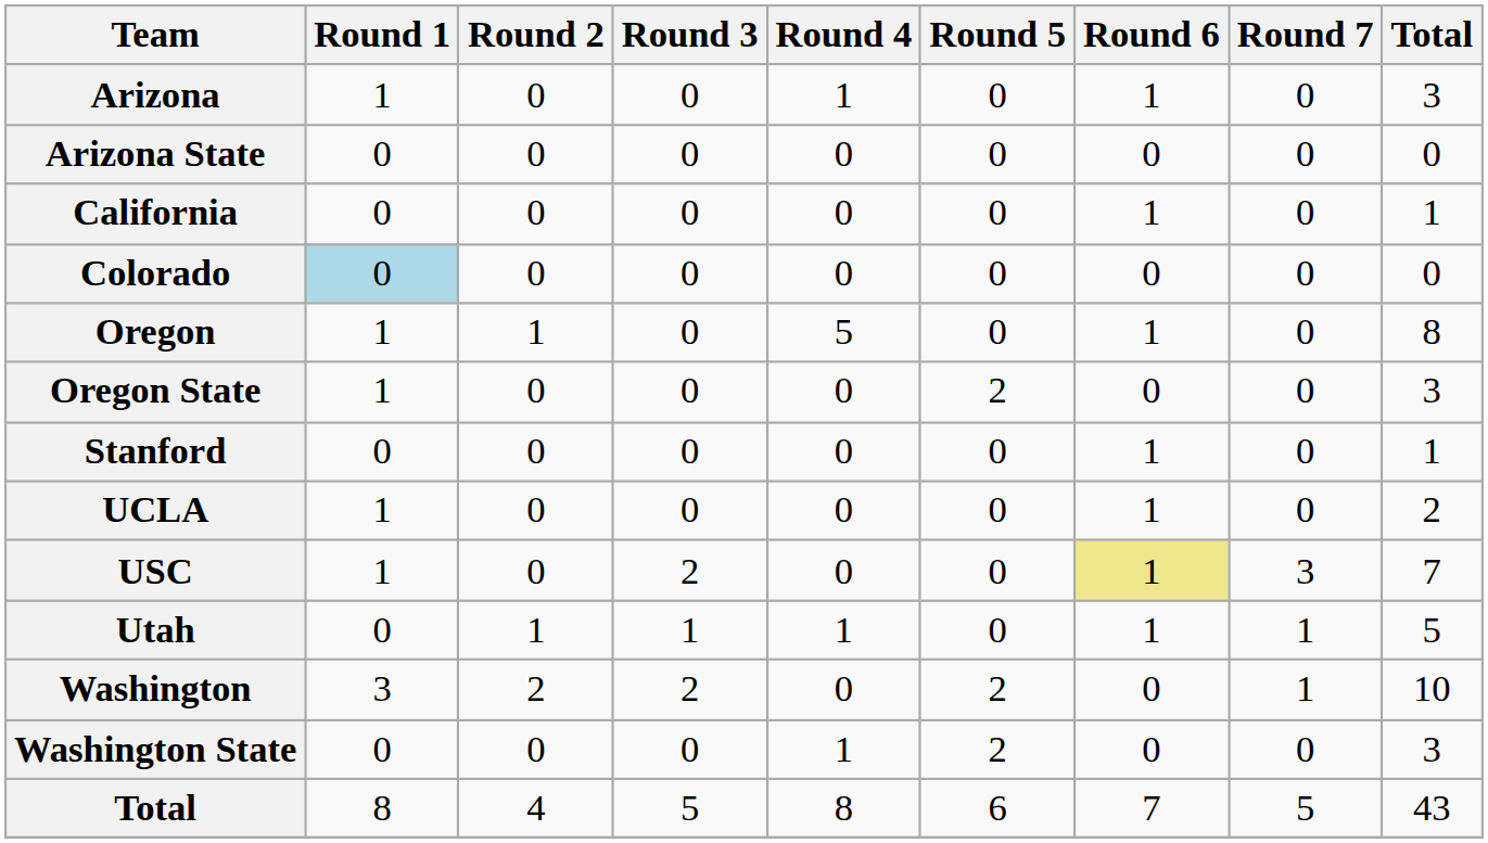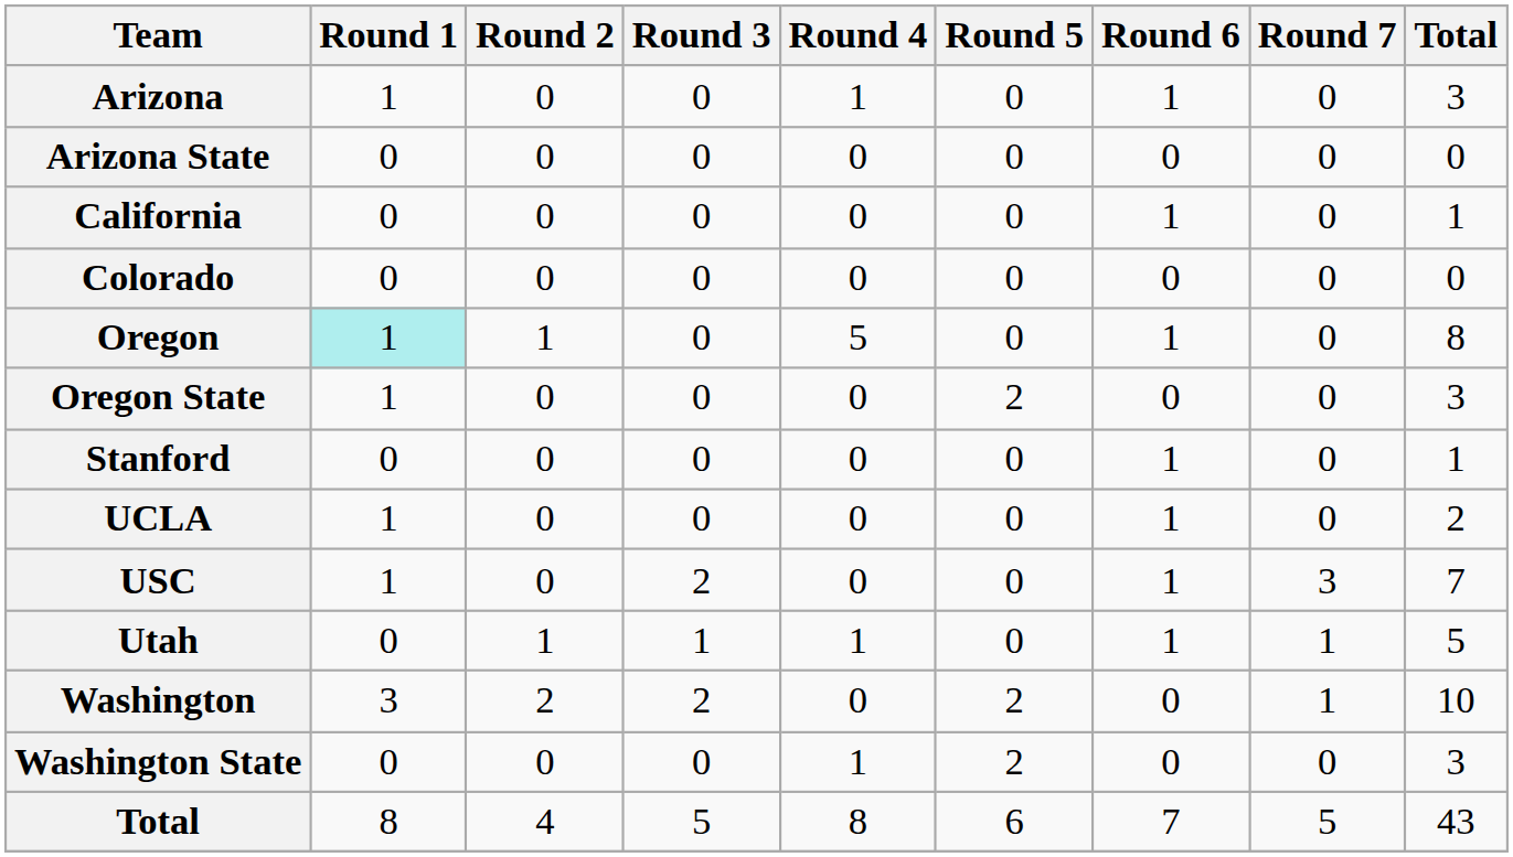Colorado | Round 1: lightblue background -> no background
Oregon | Round 1: no background -> paleturquoise background
USC | Round 6: khaki background -> no background
